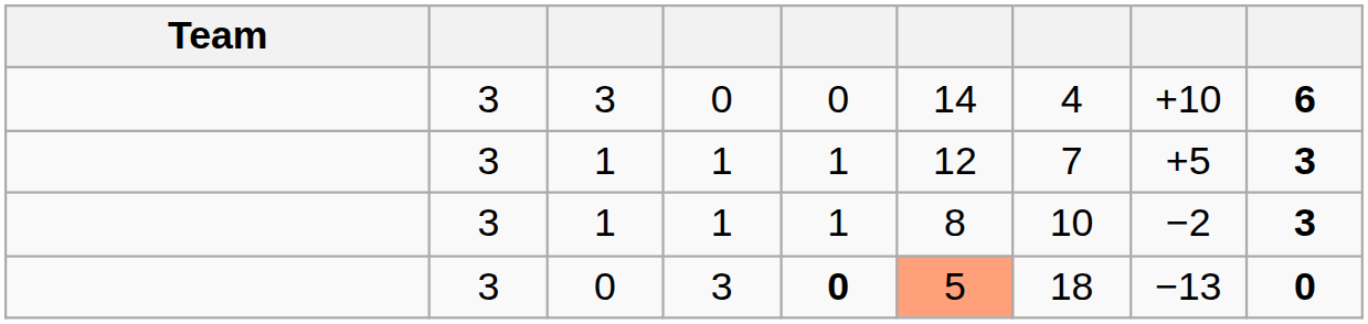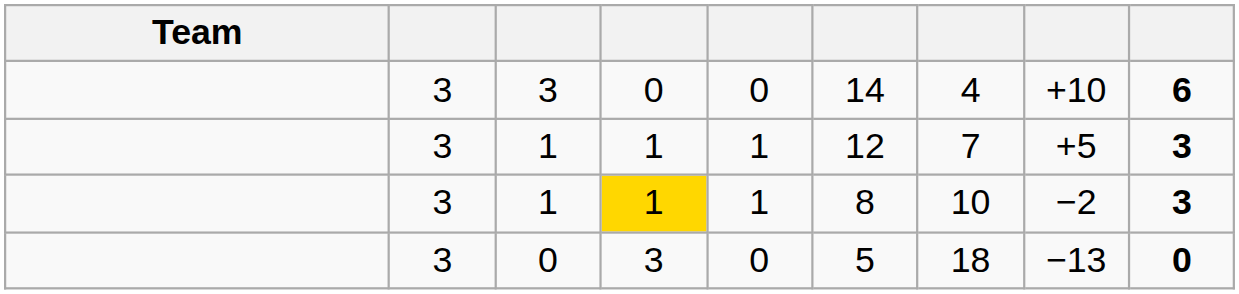row 4 | column 4: no background -> gold background
row 5 | column 5: bold -> normal
row 5 | column 6: lightsalmon background -> no background
